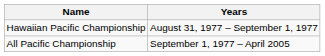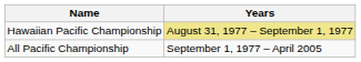Hawaiian Pacific Championship | Years: no background -> khaki background
